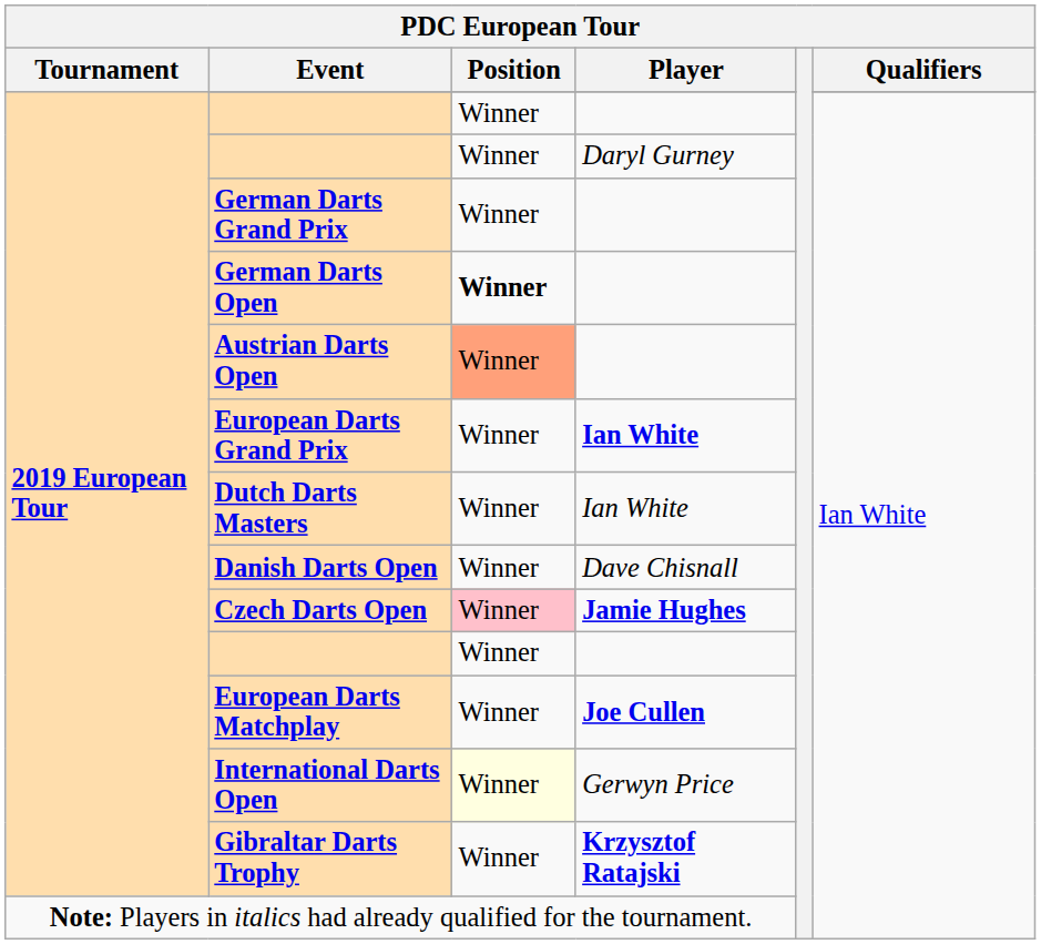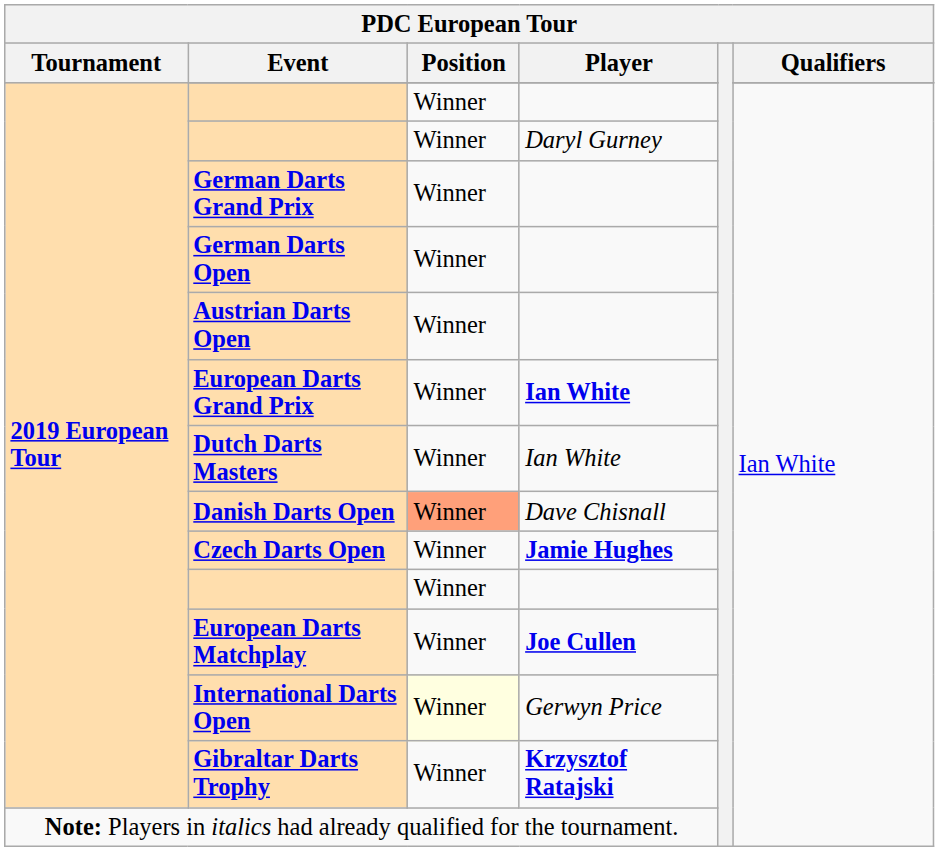German Darts Open | Position: bold -> normal
Austrian Darts Open | Position: lightsalmon background -> no background
Danish Darts Open | Position: no background -> lightsalmon background
Czech Darts Open | Position: pink background -> no background
